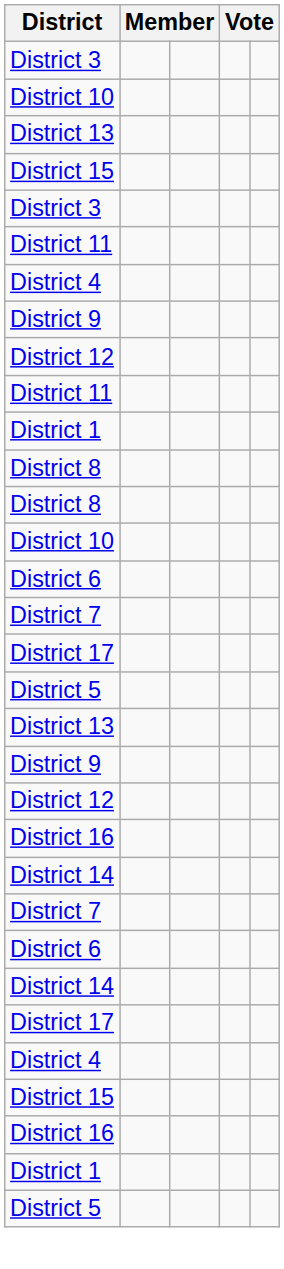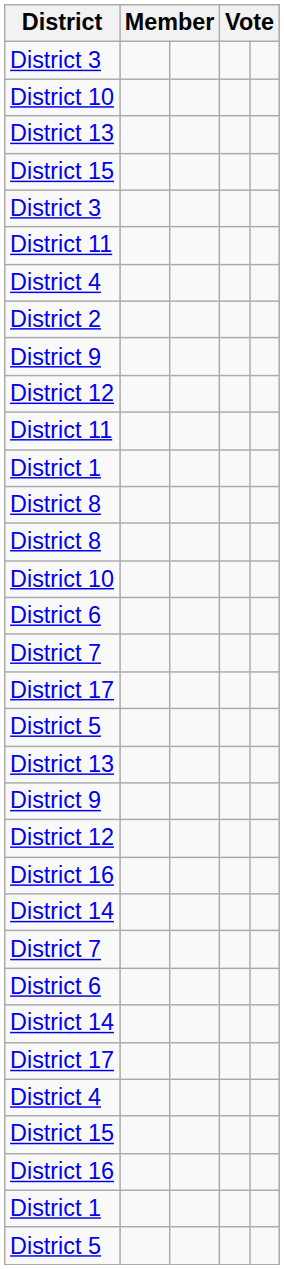+ row: District 2
